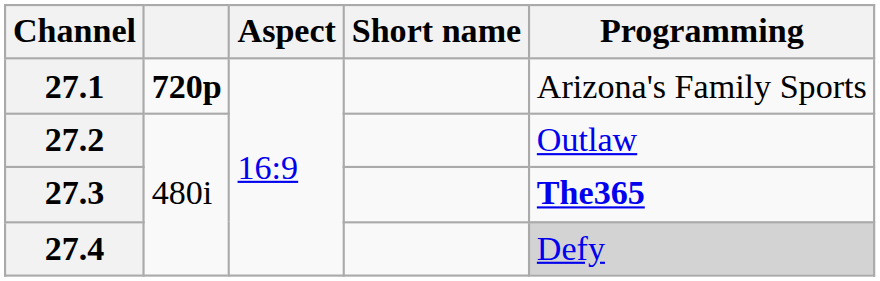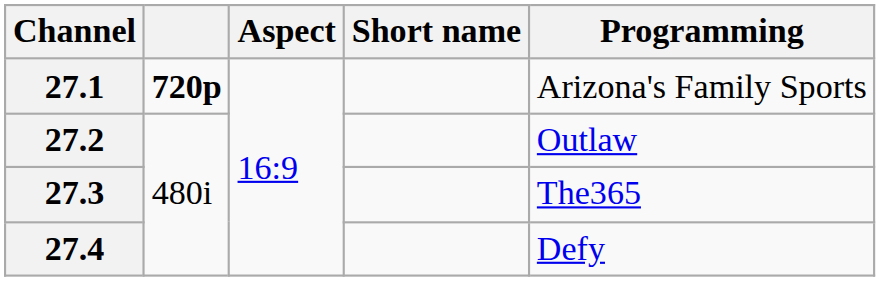27.3 | Programming: bold -> normal
27.4 | Programming: lightgrey background -> no background
